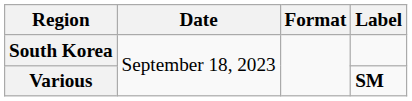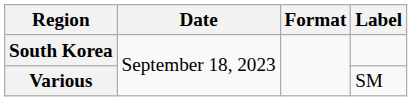Various | Label: bold -> normal
